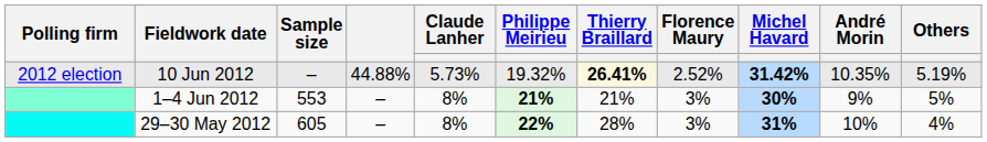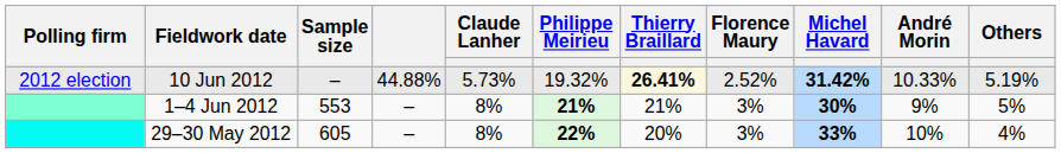10 Jun 2012 | André Morin: 10.35% -> 10.33%
29–30 May 2012 | Thierry Braillard: 28% -> 20%
29–30 May 2012 | Michel Havard: 31% -> 33%
